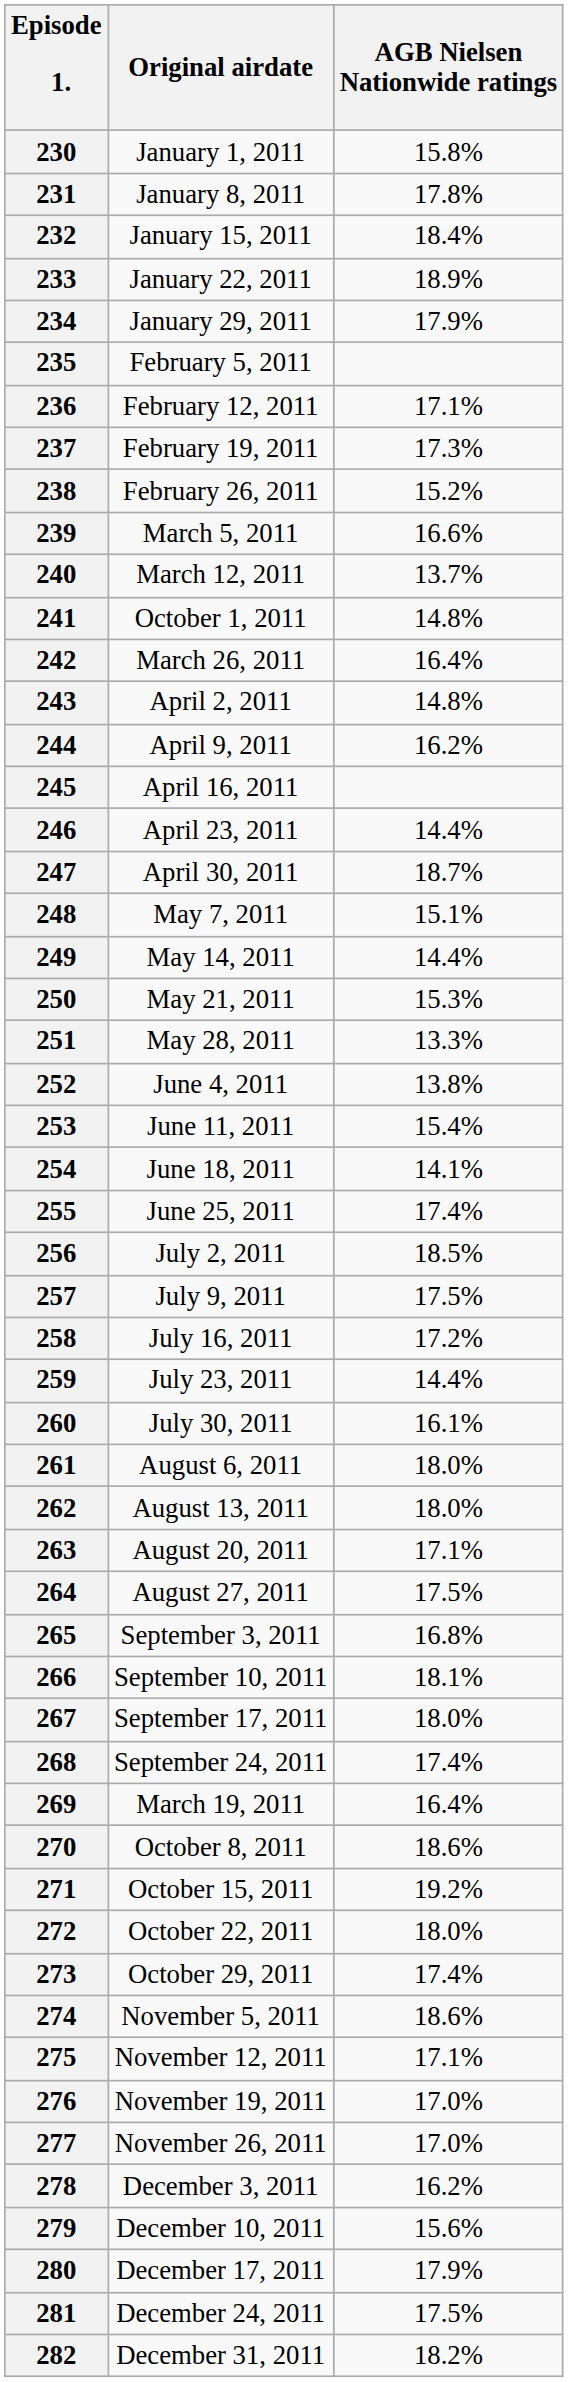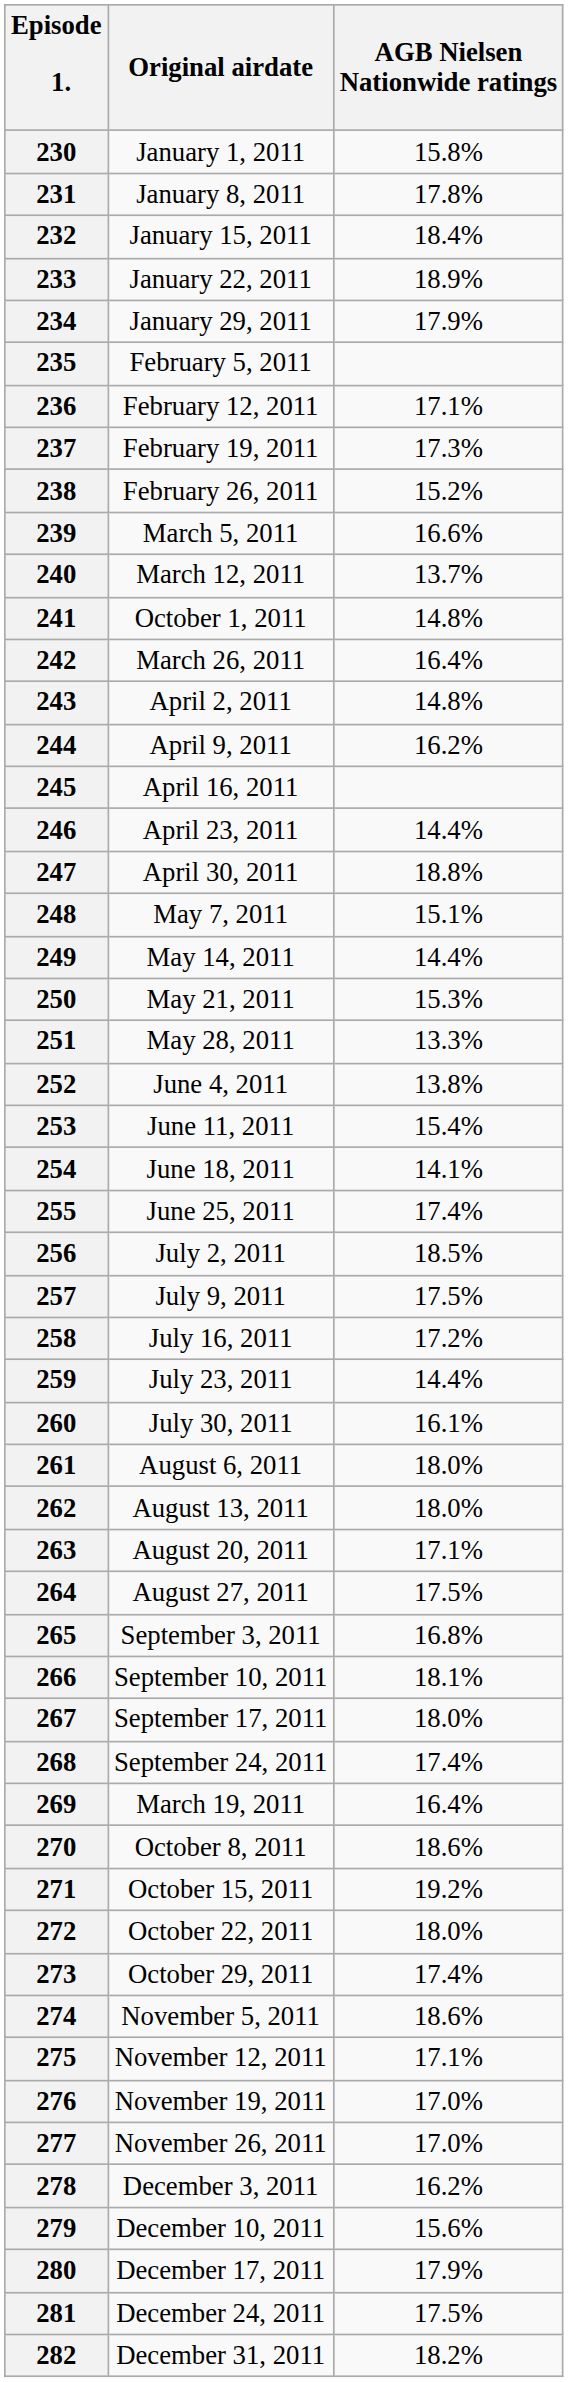247 | AGB Nielsen Nationwide ratings: 18.7% -> 18.8%
